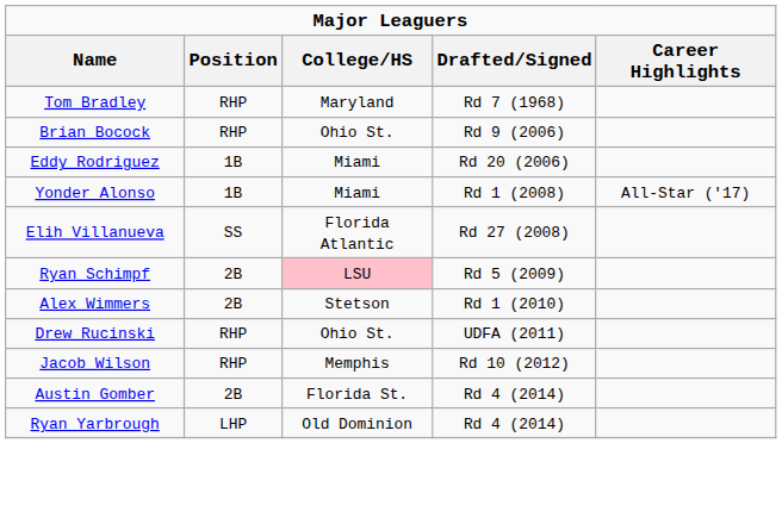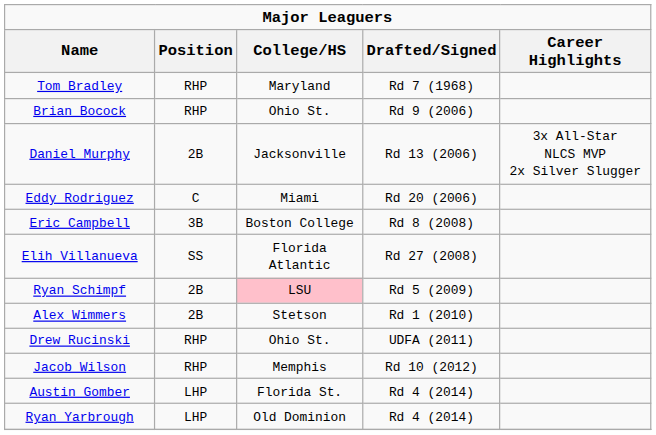+ row: Daniel Murphy | 2B | Jacksonville | Rd 13 (2006) | 3x All-Star NLCS MVP 2x Silver Slugger
Eddy Rodriguez | Position: 1B -> C
+ row: Eric Campbell | 3B | Boston College | Rd 8 (2008)
- row: Yonder Alonso | 1B | Miami | Rd 1 (2008) | All-Star ('17)
Austin Gomber | Position: 2B -> LHP
